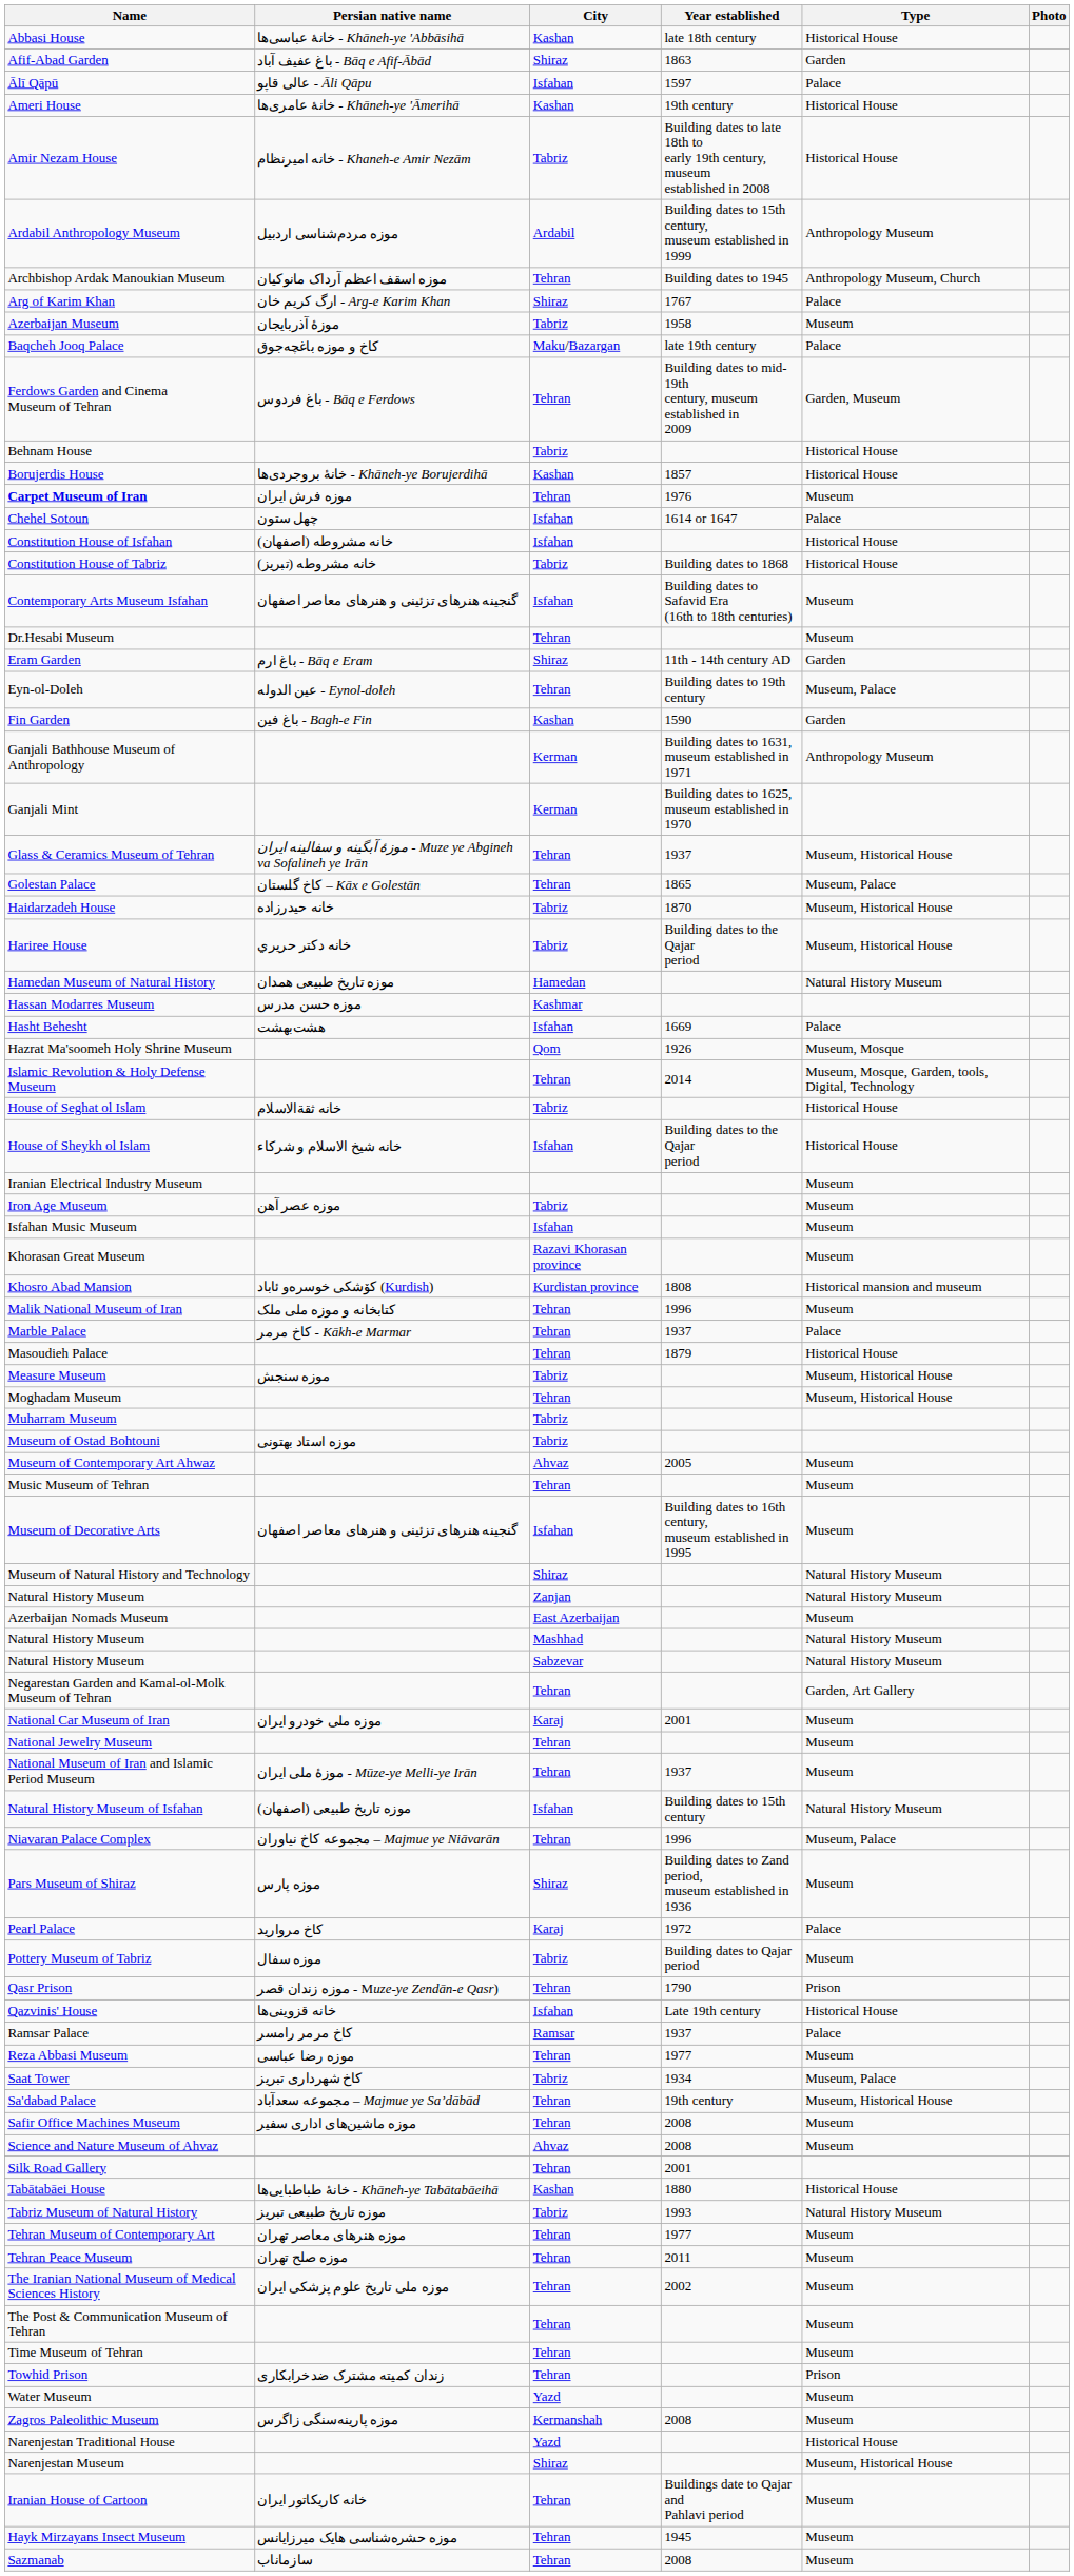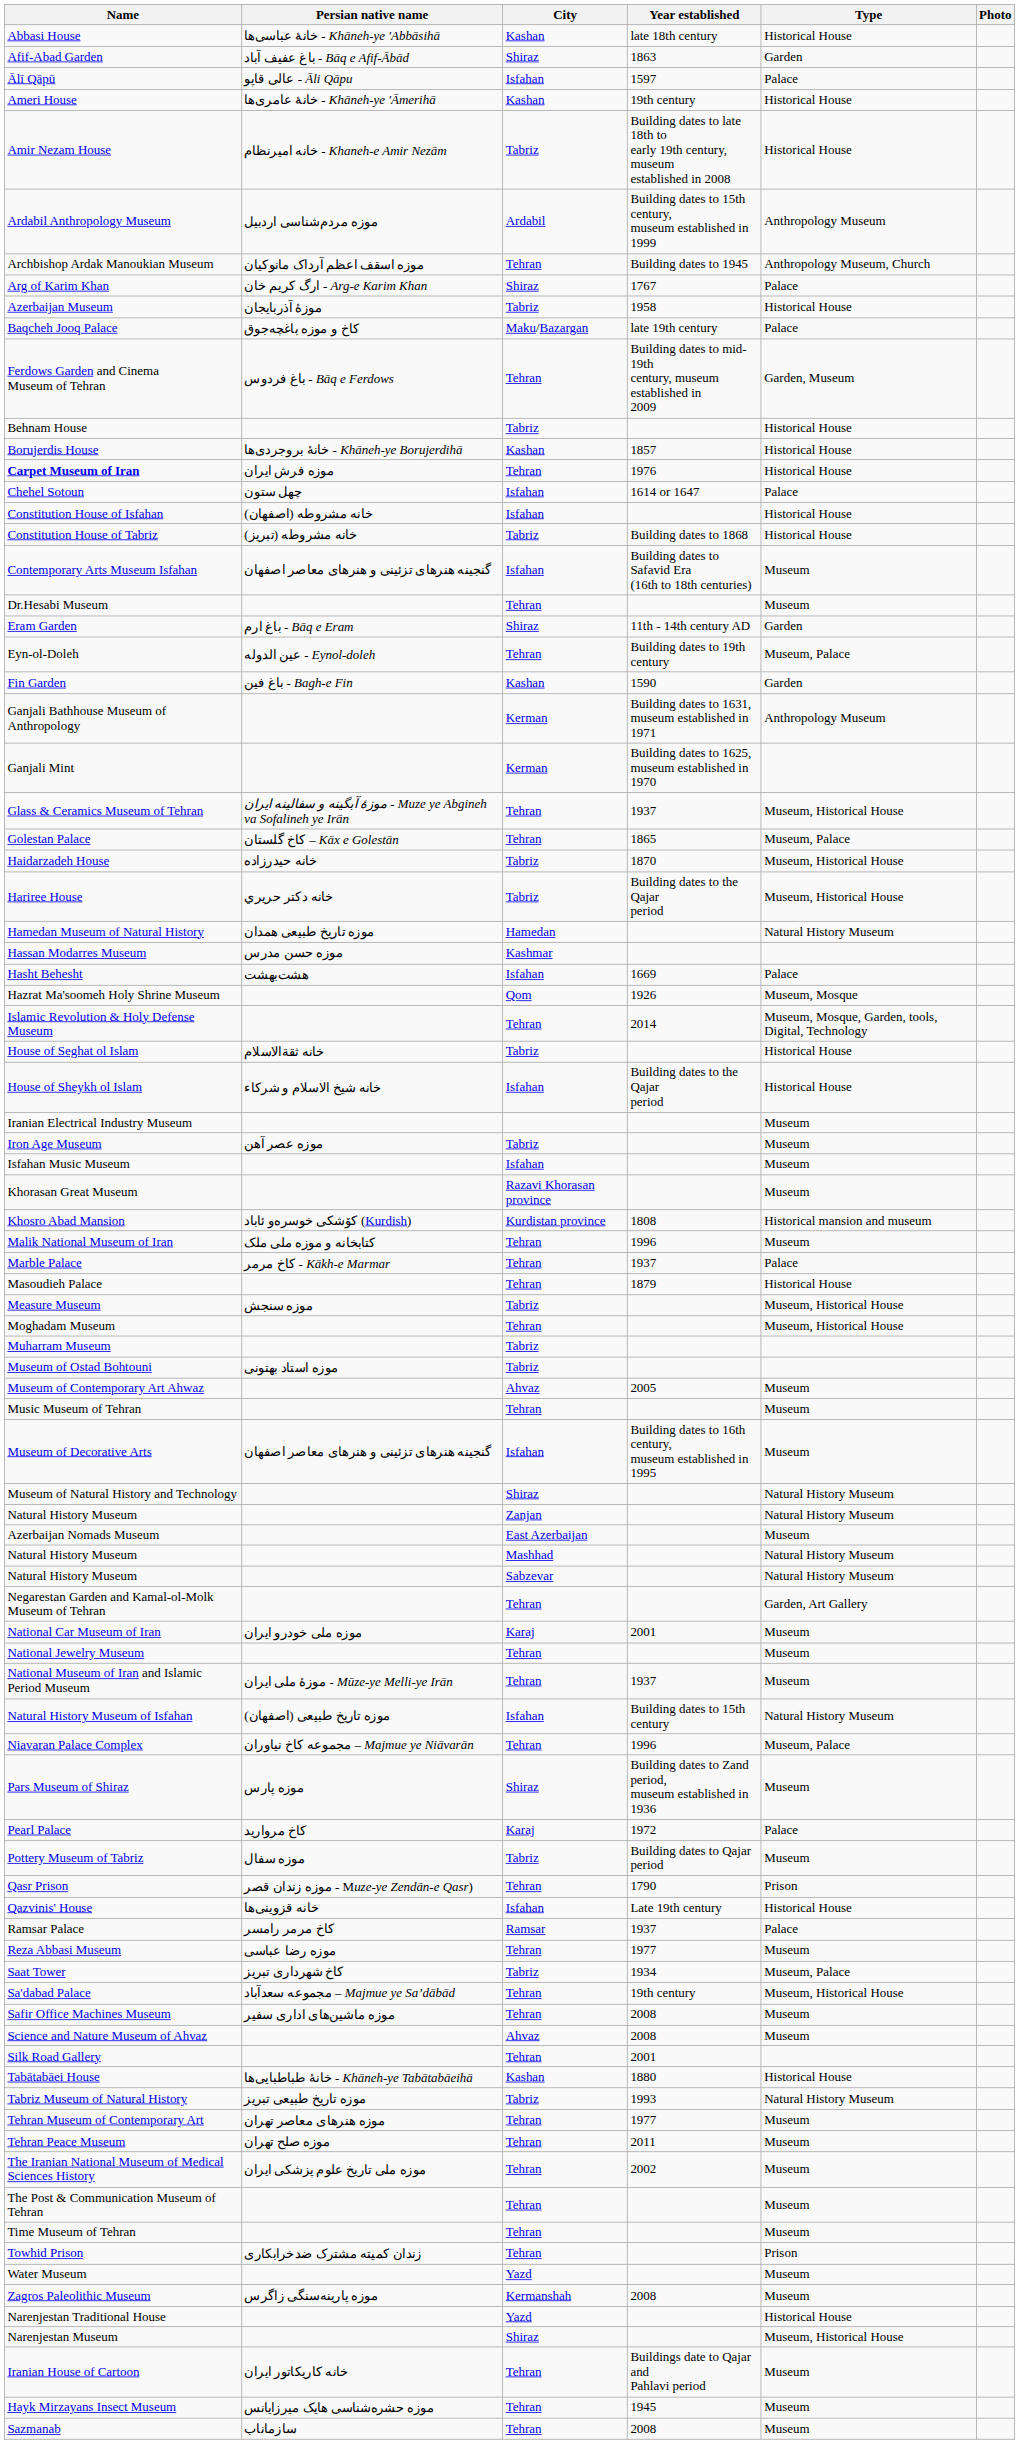Azerbaijan Museum | Type: Museum -> Historical House
Carpet Museum of Iran | Type: Museum -> Historical House
